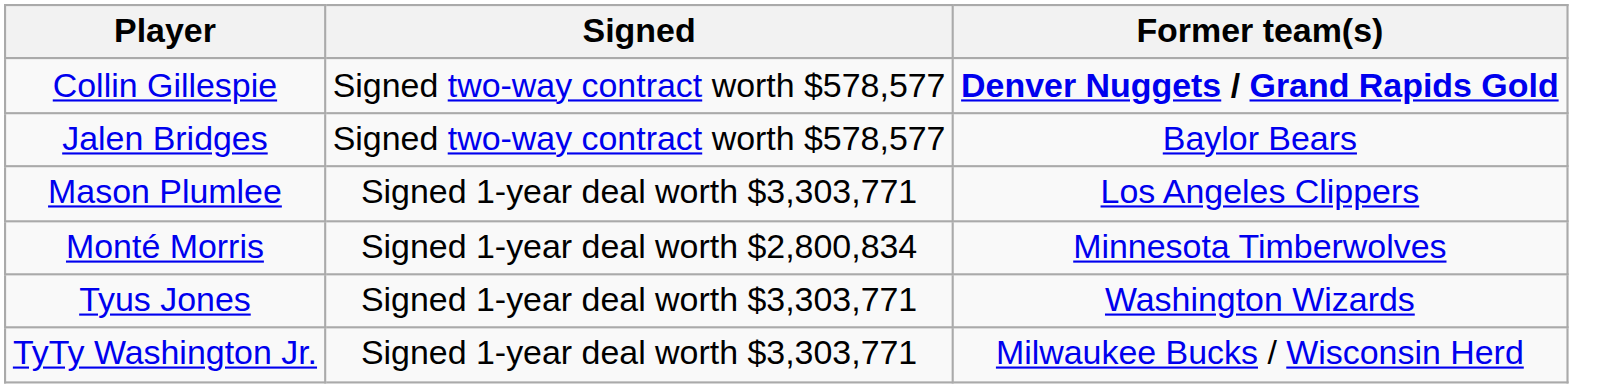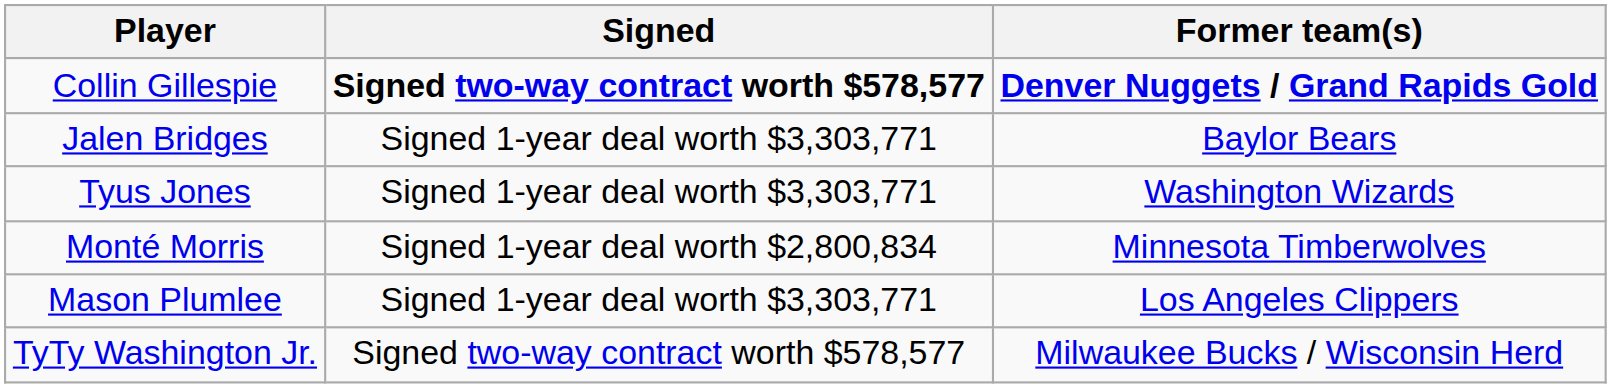Collin Gillespie | Signed: normal -> bold
Jalen Bridges | Signed: Signed two-way contract worth $578,577 -> Signed 1-year deal worth $3,303,771
rows swapped: Mason Plumlee <-> Tyus Jones
TyTy Washington Jr. | Signed: Signed 1-year deal worth $3,303,771 -> Signed two-way contract worth $578,577
